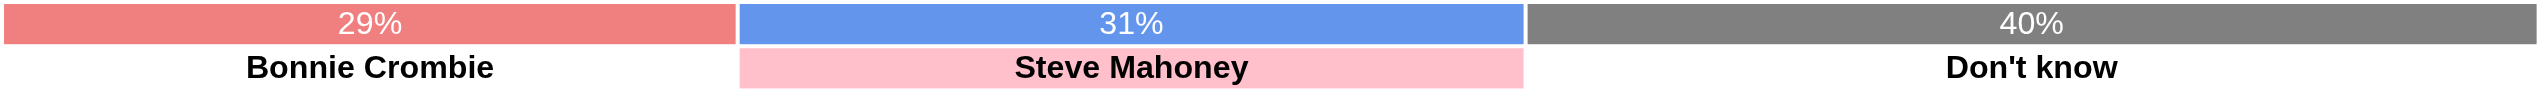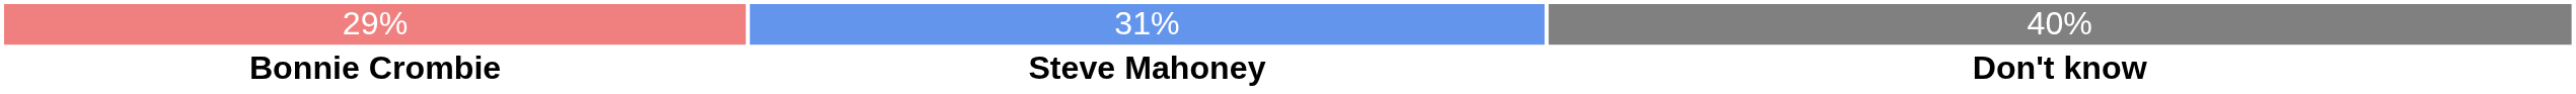Bonnie Crombie | column 2: pink background -> no background
